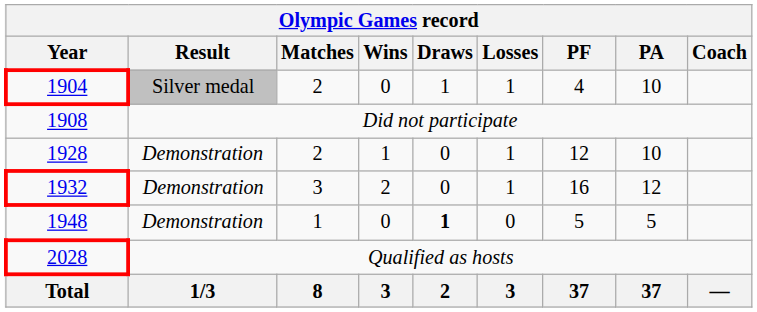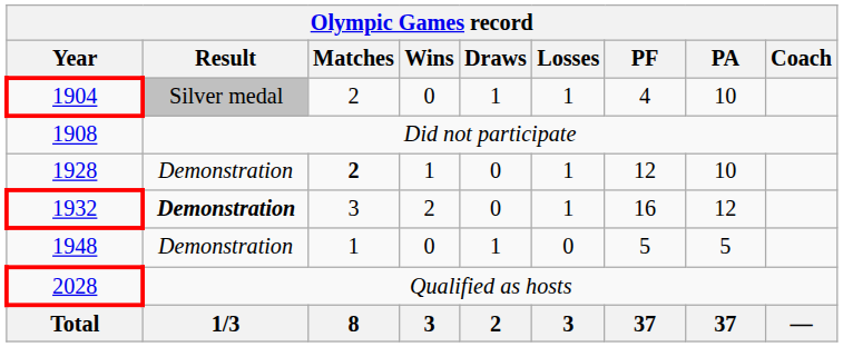1928 | Matches: normal -> bold
1932 | Result: normal -> bold
1948 | Draws: bold -> normal
